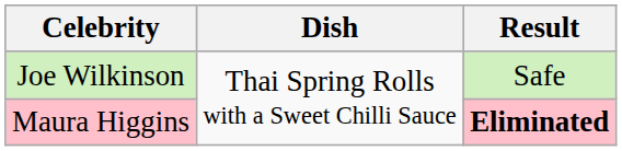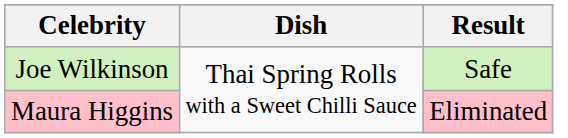Maura Higgins | Result: bold -> normal
